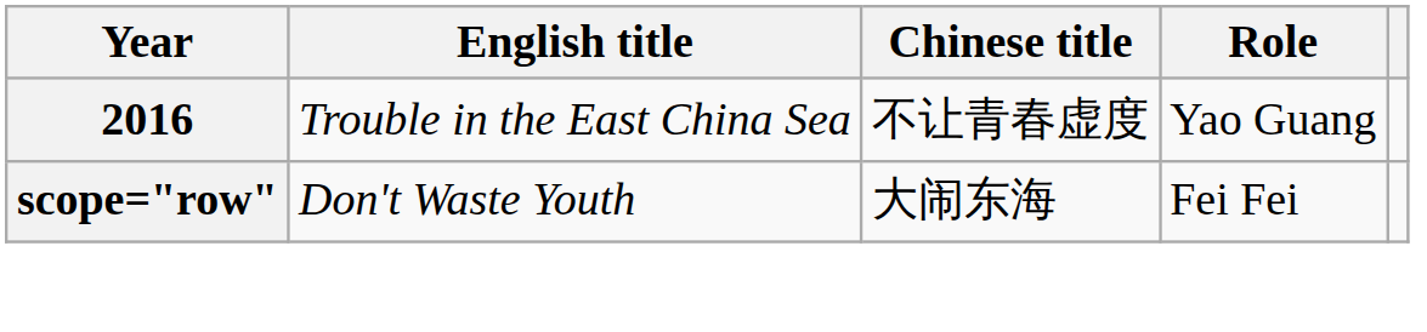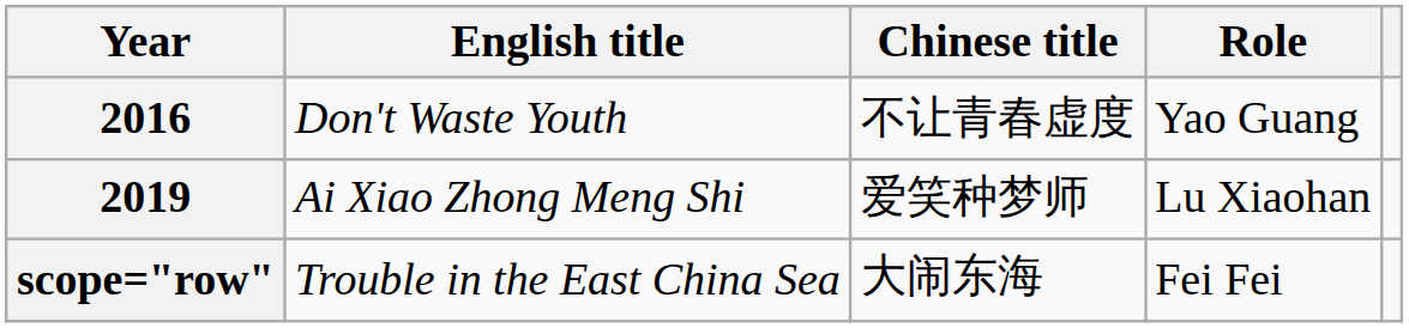2016 | English title: Trouble in the East China Sea -> Don't Waste Youth
+ row: 2019 | Ai Xiao Zhong Meng Shi | 爱笑种梦师 | Lu Xiaohan
scope="row" | English title: Don't Waste Youth -> Trouble in the East China Sea
